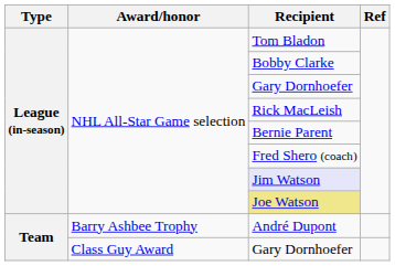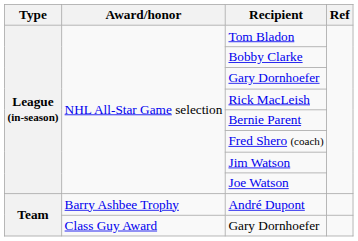Jim Watson | Recipient: lavender background -> no background
Joe Watson | Recipient: khaki background -> no background
